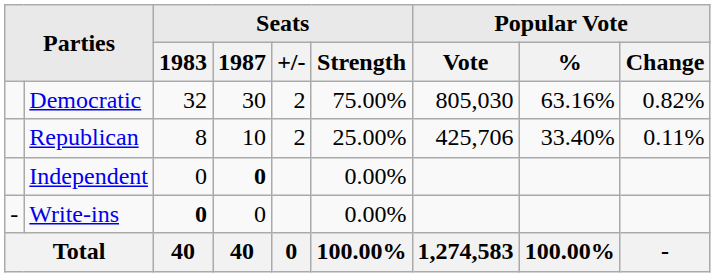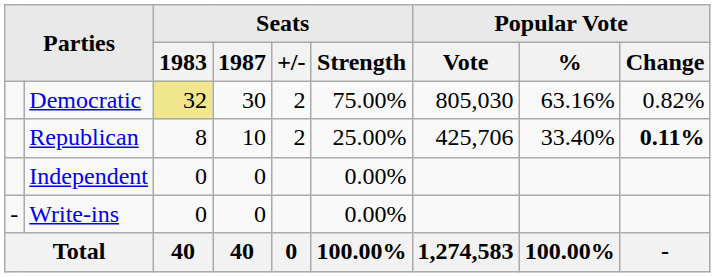Democratic | Seats / 1983: no background -> khaki background
Republican | Popular Vote / Change: normal -> bold
Independent | Seats / 1987: bold -> normal
Write-ins | Seats / 1983: bold -> normal
